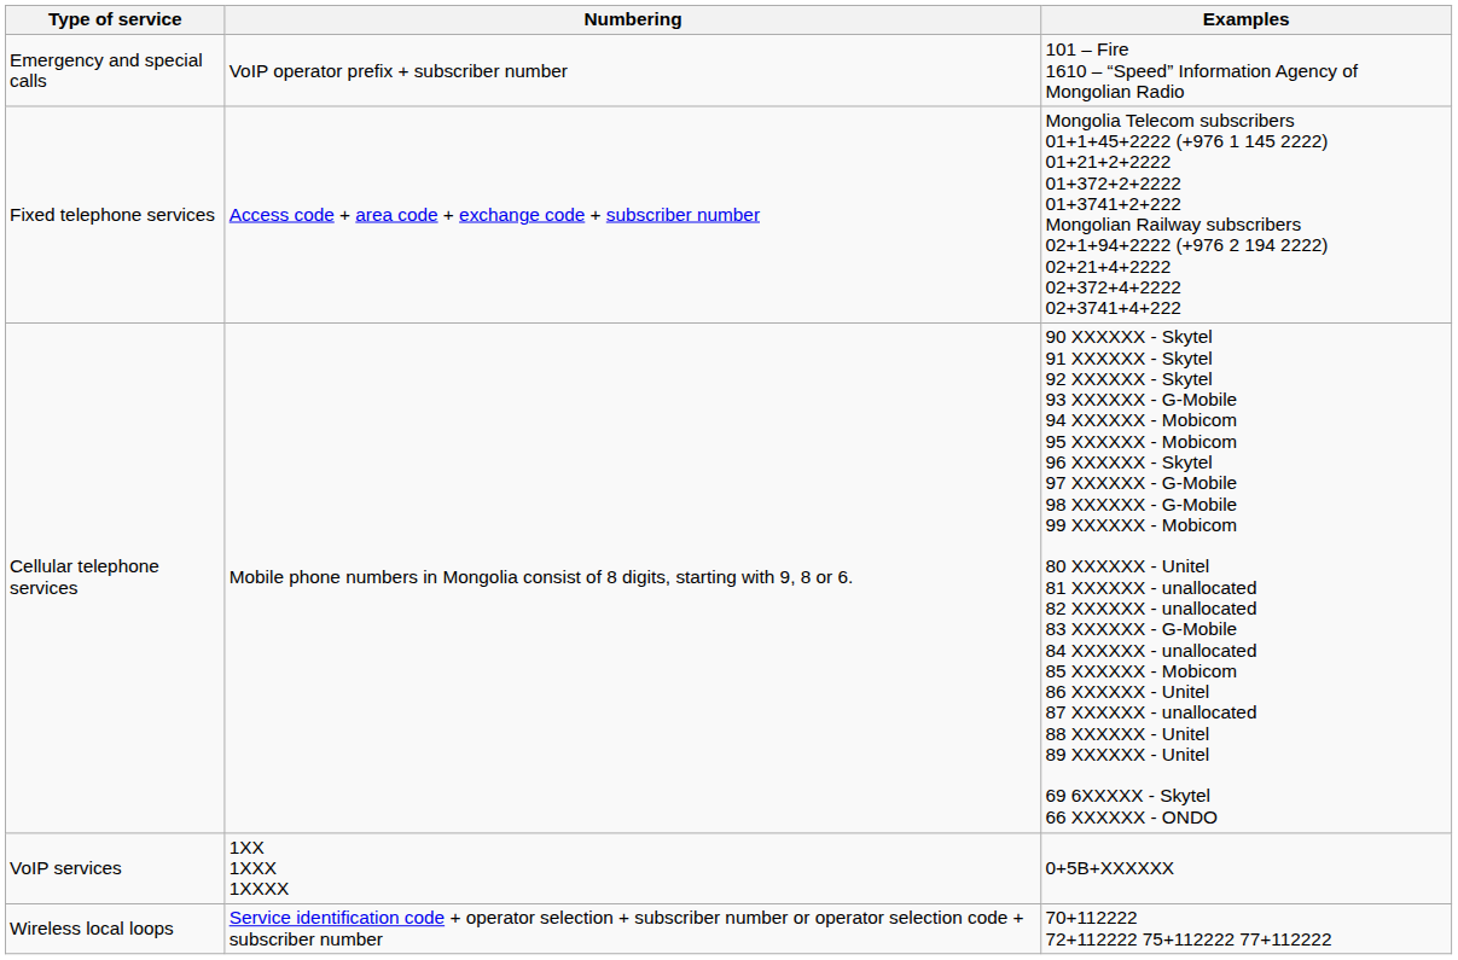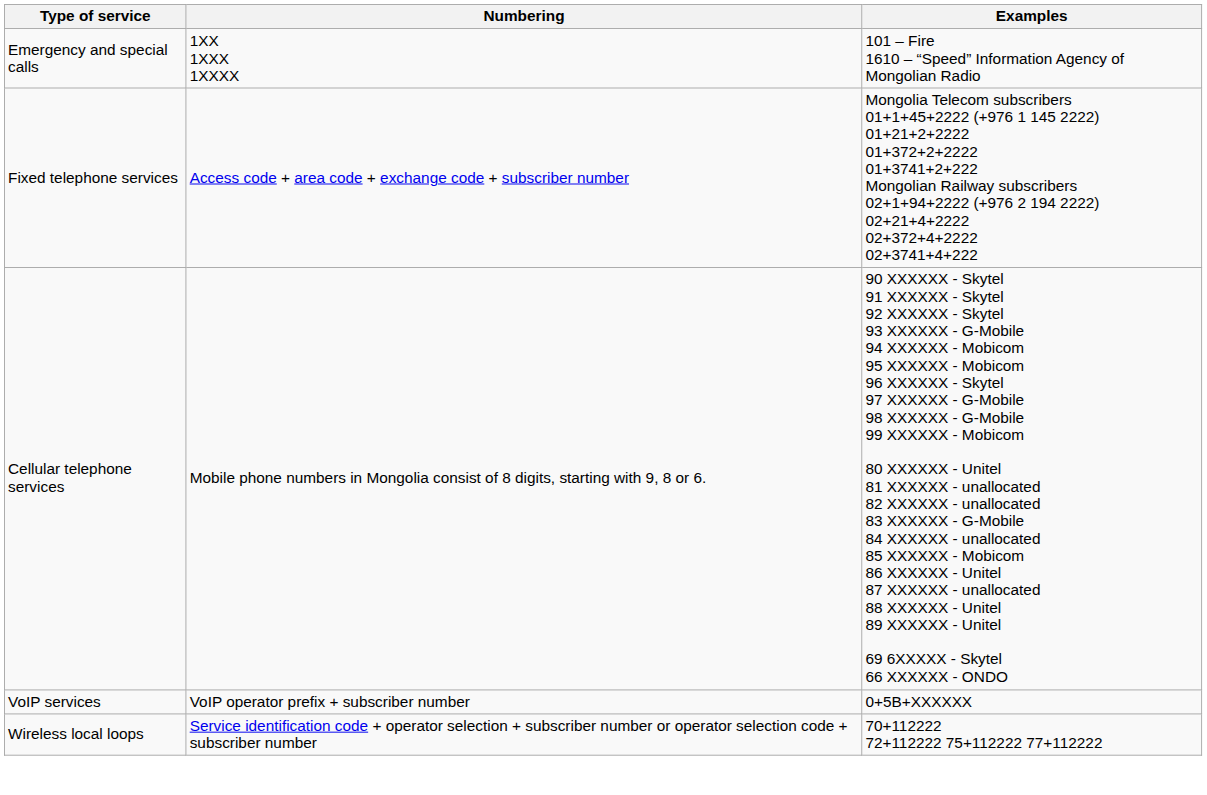Emergency and special calls | Numbering: VoIP operator prefix + subscriber number -> 1XX 1XXX 1XXXX
VoIP services | Numbering: 1XX 1XXX 1XXXX -> VoIP operator prefix + subscriber number
